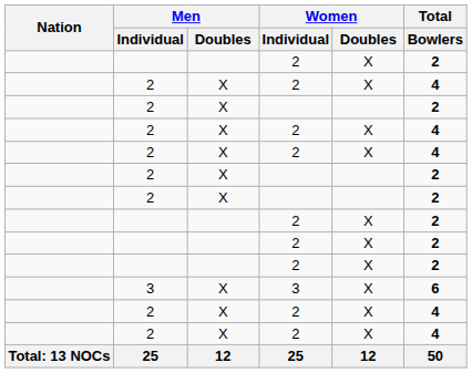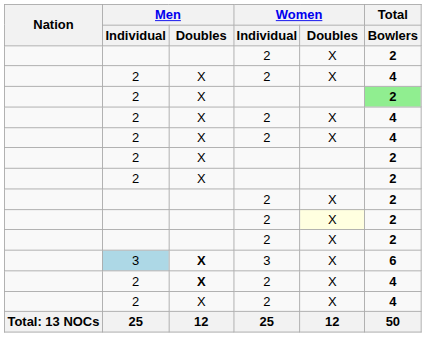row 5 | Total / Bowlers: no background -> lightgreen background
row 11 | Women / Doubles: no background -> lightyellow background
row 13 | Men / Individual: no background -> lightblue background
row 13 | Men / Doubles: normal -> bold
row 14 | Men / Doubles: normal -> bold
